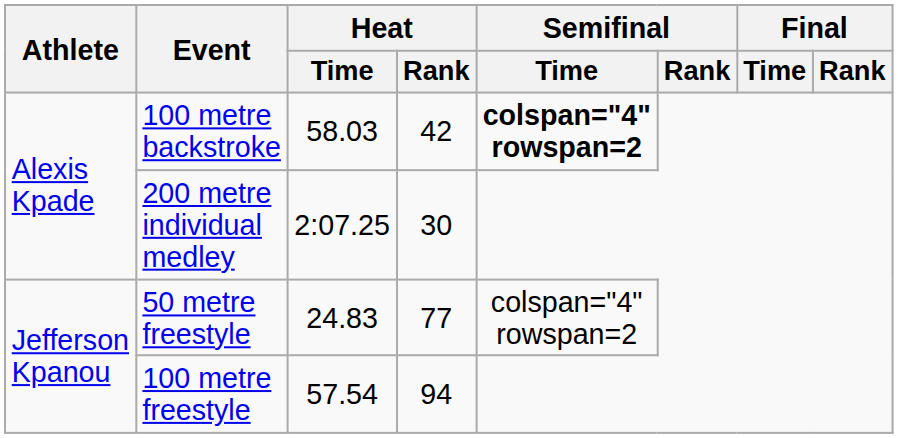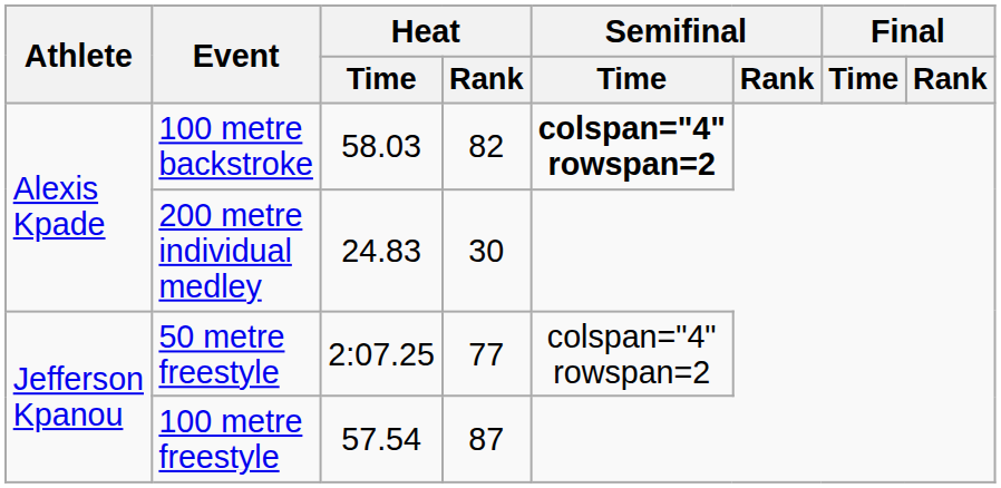100 metre backstroke | Heat / Rank: 42 -> 82
200 metre individual medley | Heat / Time: 2:07.25 -> 24.83
50 metre freestyle | Heat / Time: 24.83 -> 2:07.25
100 metre freestyle | Heat / Rank: 94 -> 87
